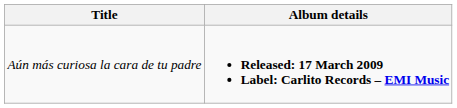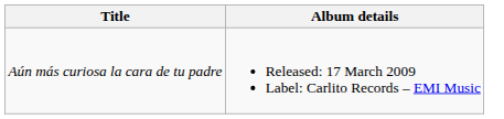Aún más curiosa la cara de tu padre | Album details: bold -> normal
